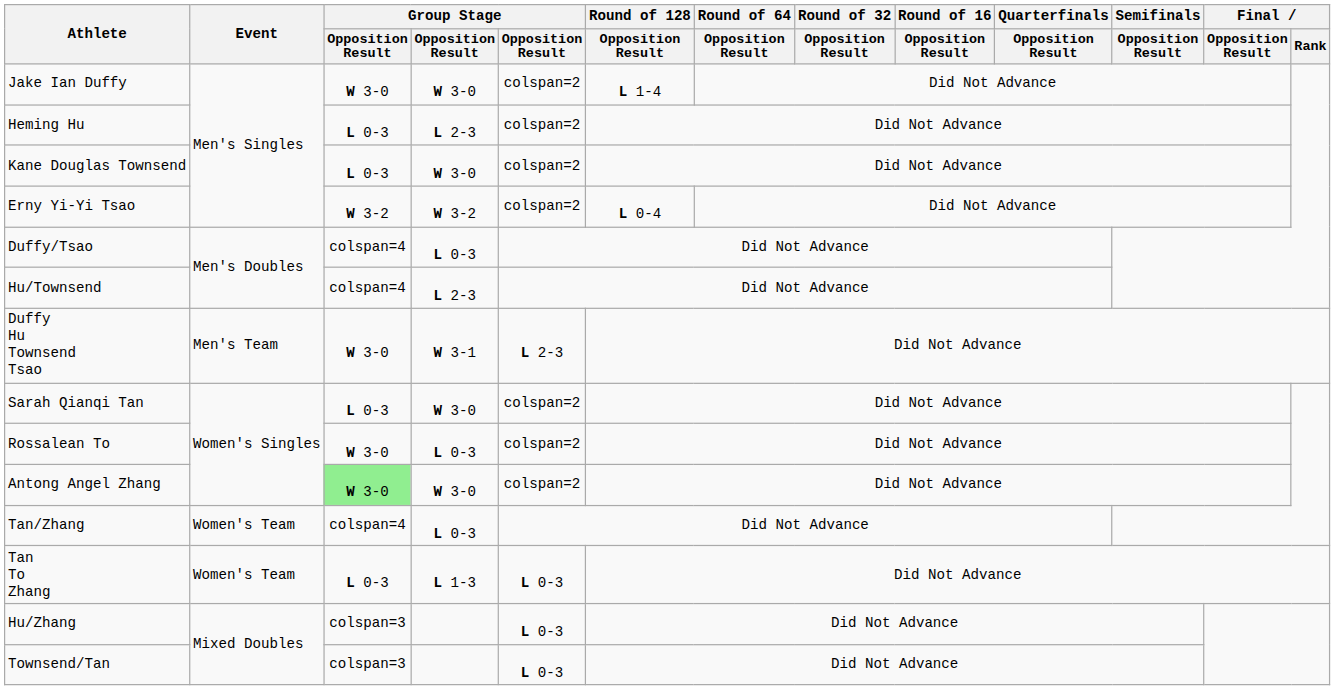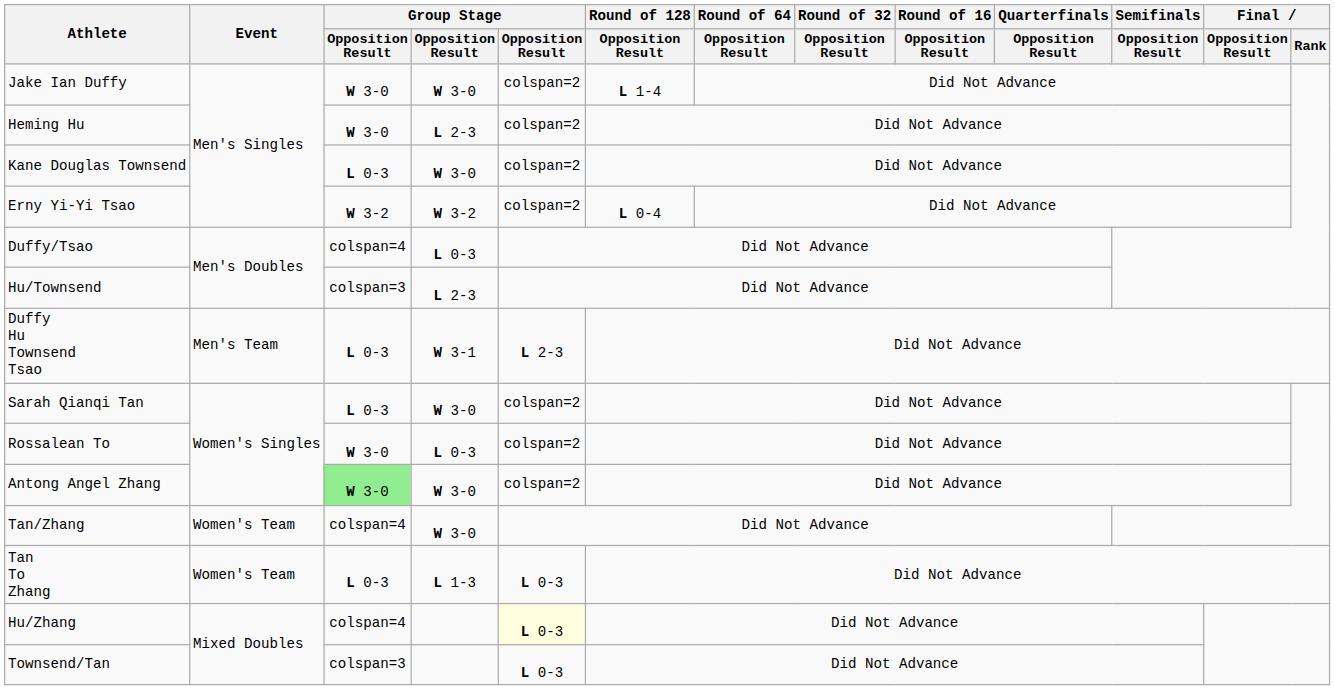Heming Hu | column 3: L 0-3 -> W 3-0
Hu/Townsend | column 3: colspan=4 -> colspan=3
Duffy Hu Townsend Tsao | column 3: W 3-0 -> L 0-3
Tan/Zhang | column 4: L 0-3 -> W 3-0
Hu/Zhang | column 3: colspan=3 -> colspan=4
Hu/Zhang | column 5: no background -> lightyellow background
